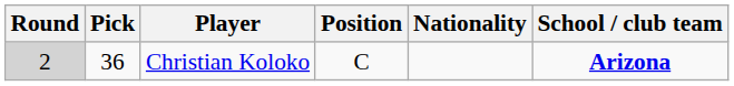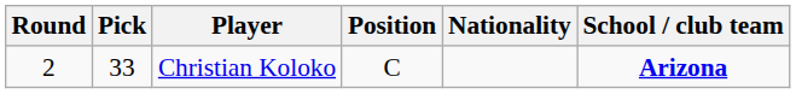Christian Koloko | Round: lightgrey background -> no background
Christian Koloko | Pick: 36 -> 33
